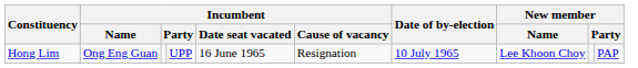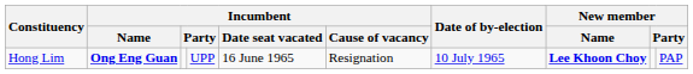Hong Lim | Incumbent / Name: normal -> bold
Hong Lim | New member / Name: normal -> bold
